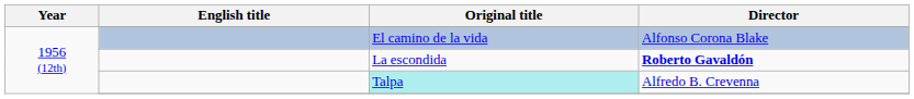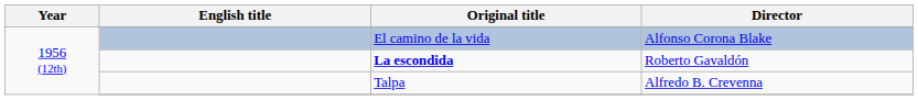La escondida | Original title: normal -> bold
La escondida | Director: bold -> normal
Talpa | Original title: paleturquoise background -> no background
